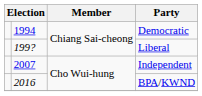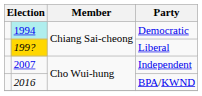Democratic | column 2: no background -> paleturquoise background
Liberal | column 2: no background -> gold background
